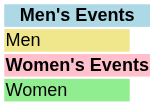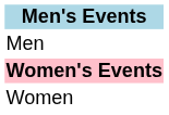Men | column 1: khaki background -> no background
Women | column 1: lightgreen background -> no background
